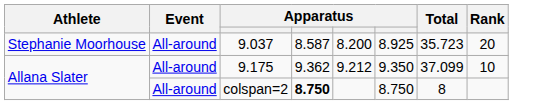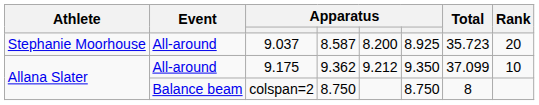colspan=2 | Event: All-around -> Balance beam
colspan=2 | column 4: bold -> normal
